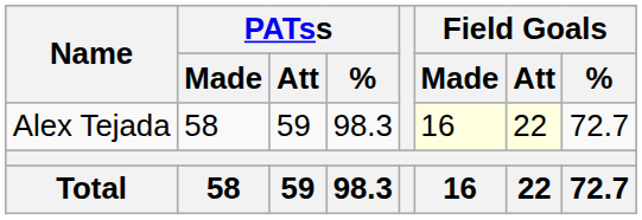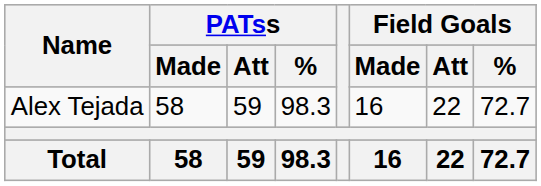Alex Tejada | Field Goals / Made: lightyellow background -> no background
Alex Tejada | Field Goals / Att: lightyellow background -> no background
